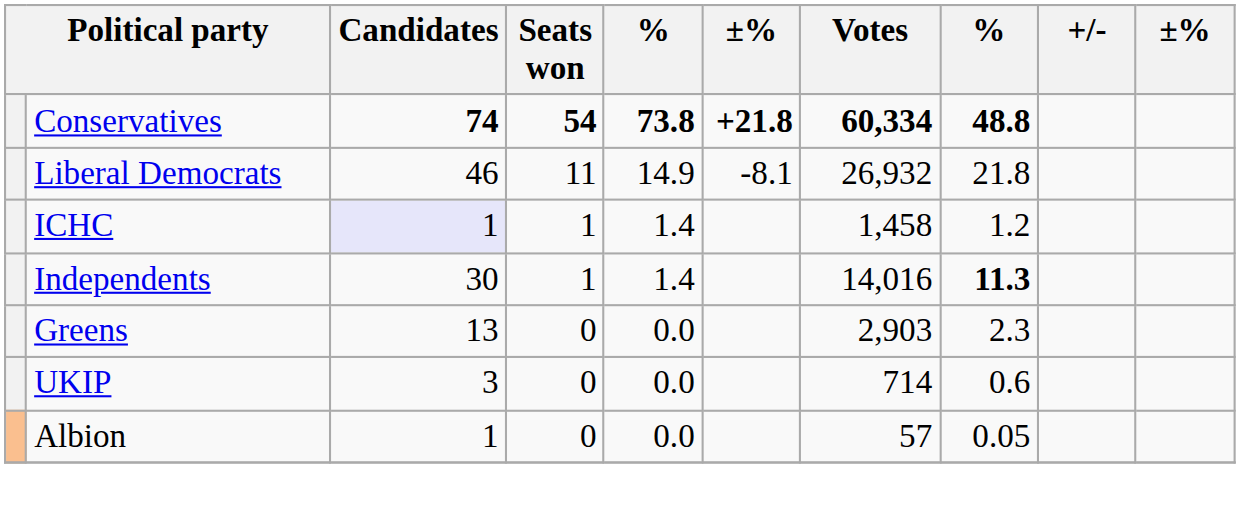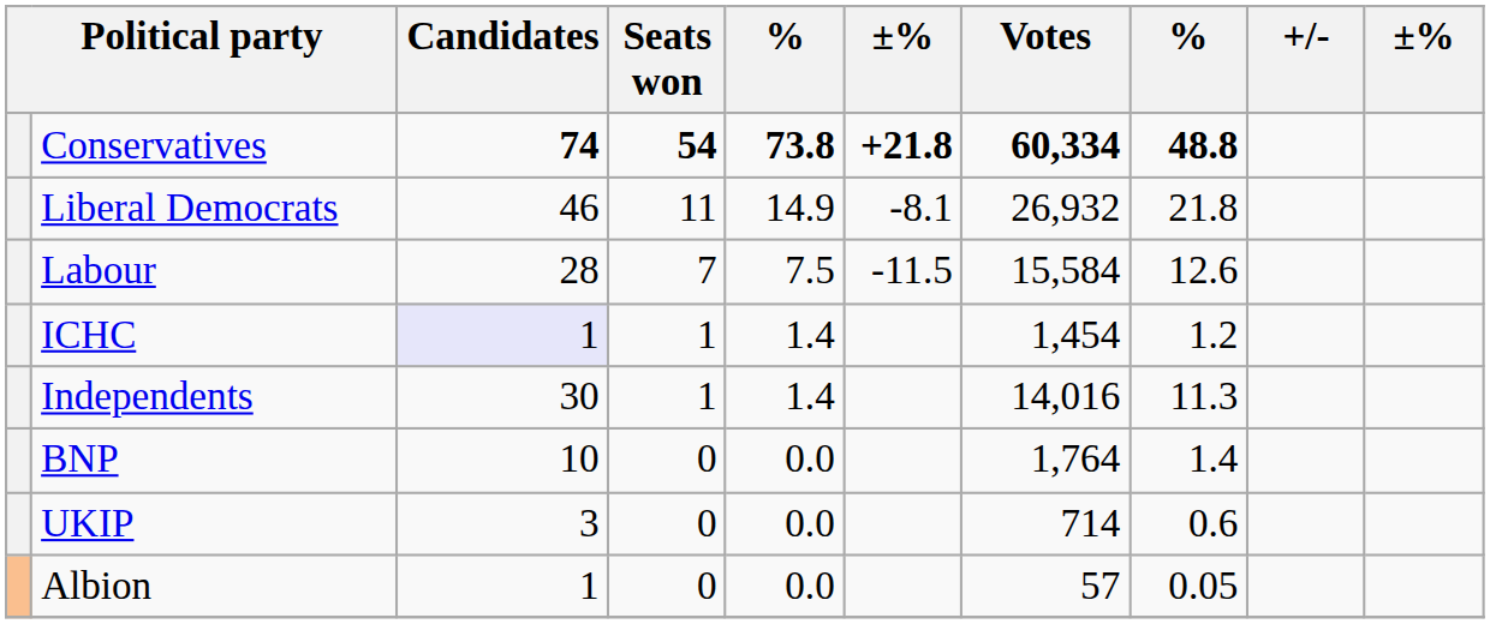+ row: Labour | 28 | 7 | 7.5 | -11.5 | 15,584 | 12.6
ICHC | Votes: 1,458 -> 1,454
Independents | column 8: bold -> normal
- row: Greens | 13 | 0 | 0.0 | 2,903 | 2.3
+ row: BNP | 10 | 0 | 0.0 | 1,764 | 1.4
